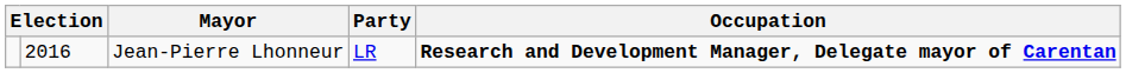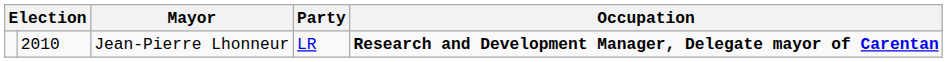Jean-Pierre Lhonneur | column 2: 2016 -> 2010
